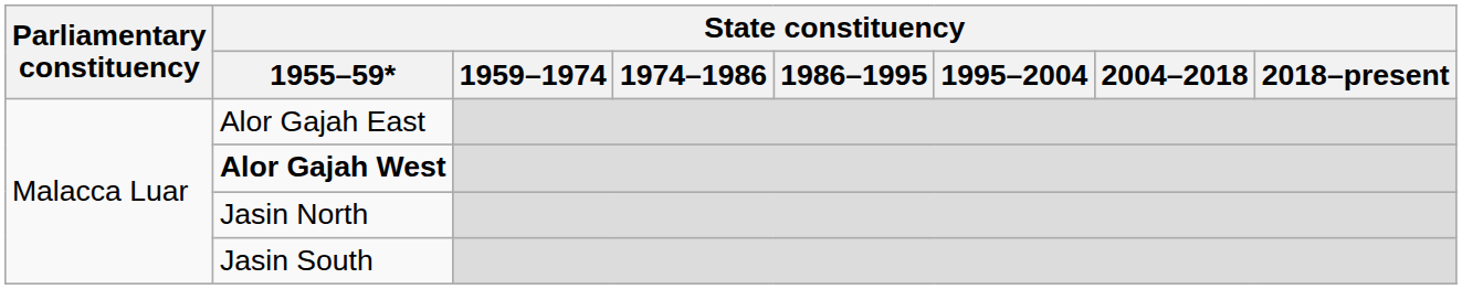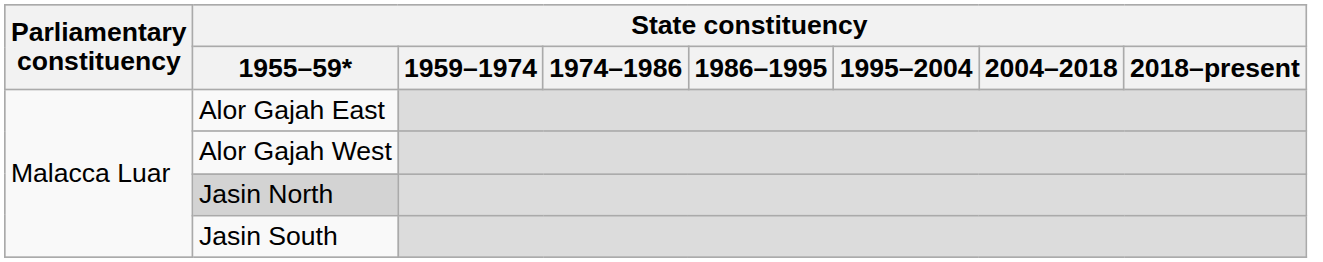Alor Gajah West | State constituency / 1955–59*: bold -> normal
Jasin North | State constituency / 1955–59*: no background -> lightgrey background
